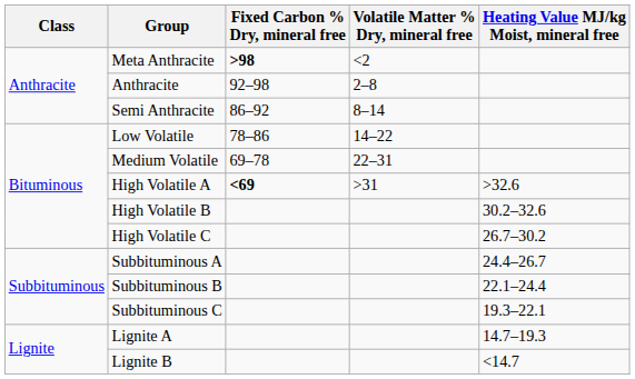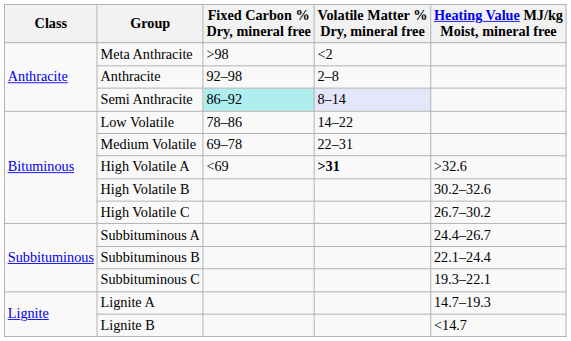Meta Anthracite | Fixed Carbon % Dry, mineral free: bold -> normal
Semi Anthracite | Fixed Carbon % Dry, mineral free: no background -> paleturquoise background
Semi Anthracite | Volatile Matter % Dry, mineral free: no background -> lavender background
High Volatile A | Fixed Carbon % Dry, mineral free: bold -> normal
High Volatile A | Volatile Matter % Dry, mineral free: normal -> bold
